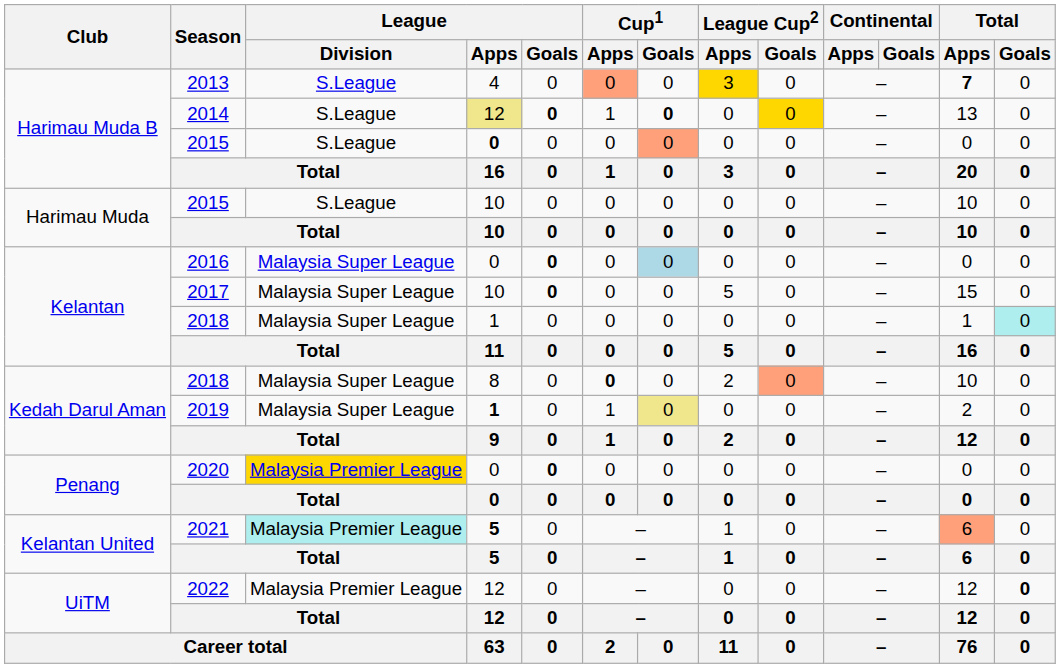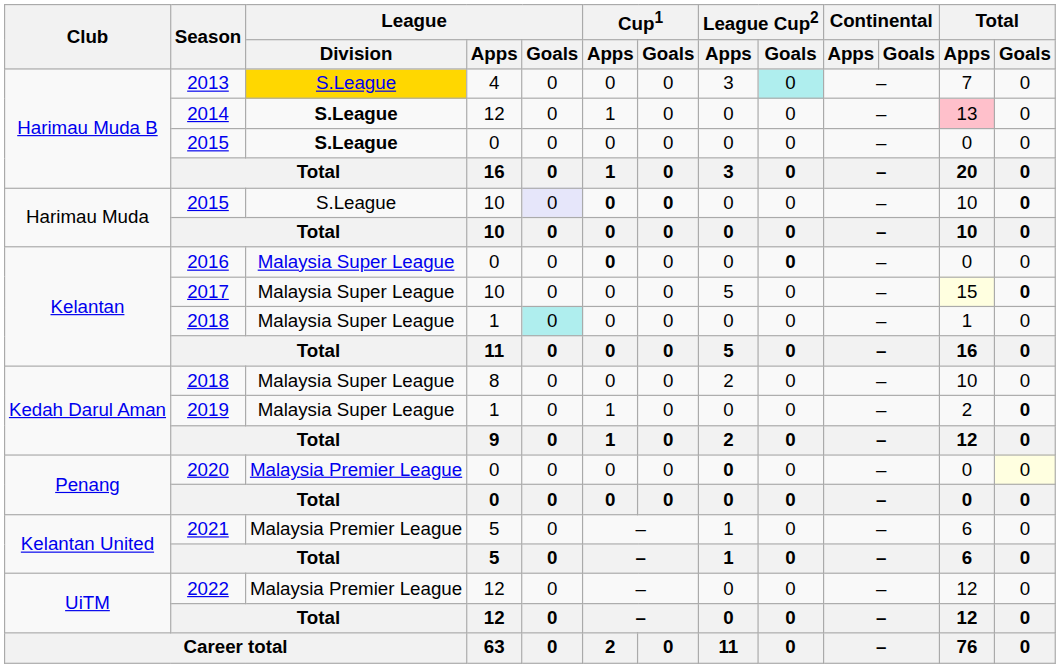2013 | League / Division: no background -> gold background
2013 | Cup1 / Apps: lightsalmon background -> no background
2013 | League Cup2 / Apps: gold background -> no background
2013 | League Cup2 / Goals: no background -> paleturquoise background
2013 | Total / Apps: bold -> normal
2014 | League / Division: normal -> bold
2014 | League / Apps: khaki background -> no background
2014 | League / Goals: bold -> normal
2014 | Cup1 / Goals: bold -> normal
2014 | League Cup2 / Goals: gold background -> no background
2014 | Total / Apps: no background -> pink background
Harimau Muda B / 2015 | League / Division: normal -> bold
Harimau Muda B / 2015 | League / Apps: bold -> normal
Harimau Muda B / 2015 | Cup1 / Goals: lightsalmon background -> no background
Harimau Muda / 2015 | League / Goals: no background -> lavender background
Harimau Muda / 2015 | Cup1 / Apps: normal -> bold
Harimau Muda / 2015 | Cup1 / Goals: normal -> bold
Harimau Muda / 2015 | Total / Goals: normal -> bold
2016 | League / Goals: bold -> normal
2016 | Cup1 / Apps: normal -> bold
2016 | Cup1 / Goals: lightblue background -> no background
2016 | League Cup2 / Goals: normal -> bold
2017 | League / Goals: bold -> normal
2017 | Total / Apps: no background -> lightyellow background
2017 | Total / Goals: normal -> bold
Kelantan / 2018 | League / Goals: no background -> paleturquoise background
Kelantan / 2018 | Total / Goals: paleturquoise background -> no background
Kedah Darul Aman / 2018 | Cup1 / Apps: bold -> normal
Kedah Darul Aman / 2018 | League Cup2 / Goals: lightsalmon background -> no background
2019 | League / Apps: bold -> normal
2019 | Cup1 / Goals: khaki background -> no background
2019 | Total / Goals: normal -> bold
2020 | League / Division: gold background -> no background
2020 | League / Goals: bold -> normal
2020 | League Cup2 / Apps: normal -> bold
2020 | Total / Goals: no background -> lightyellow background
2021 | League / Division: paleturquoise background -> no background
2021 | League / Apps: bold -> normal
2021 | Total / Apps: lightsalmon background -> no background
2022 | Total / Goals: bold -> normal
